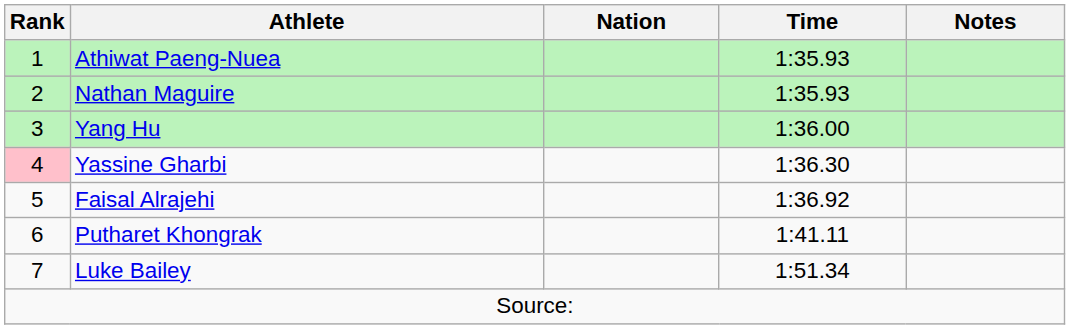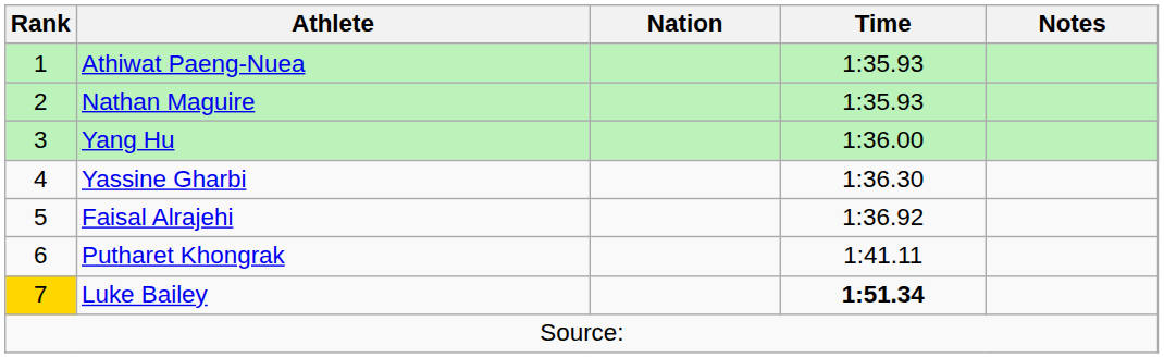Yassine Gharbi | Rank: pink background -> no background
Luke Bailey | Rank: no background -> gold background
Luke Bailey | Time: normal -> bold
